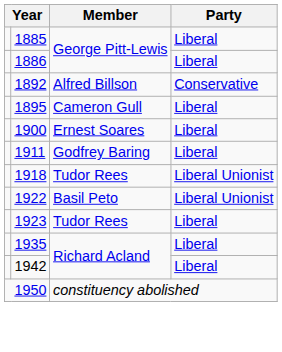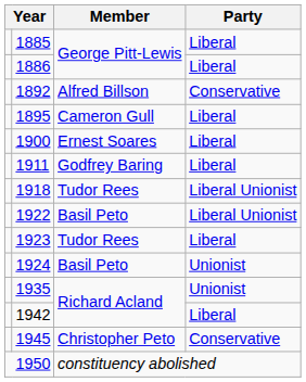+ row: 1924 | Basil Peto | Unionist
1935 | Party: Liberal -> Unionist
+ row: 1945 | Christopher Peto | Conservative
